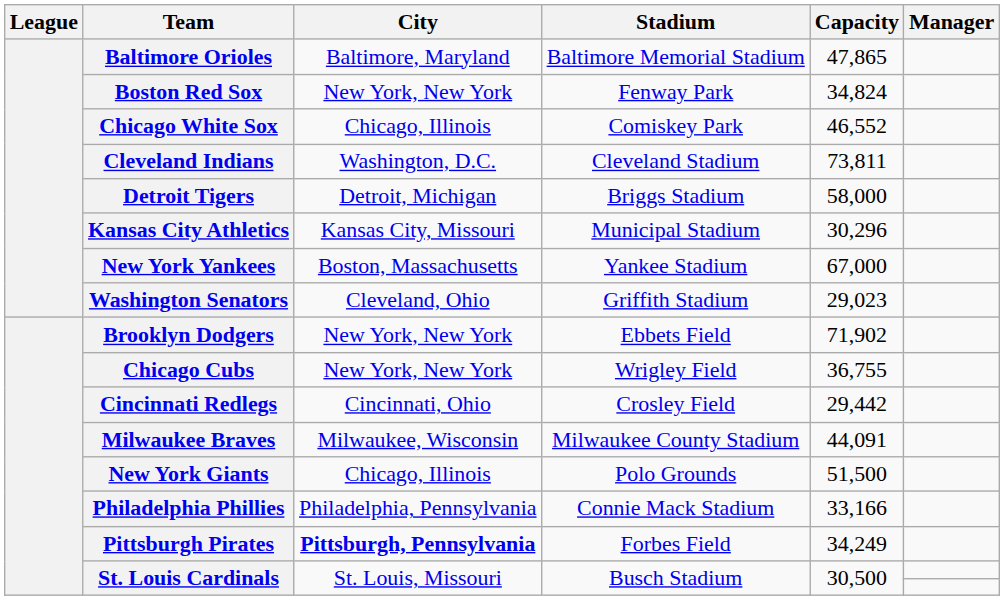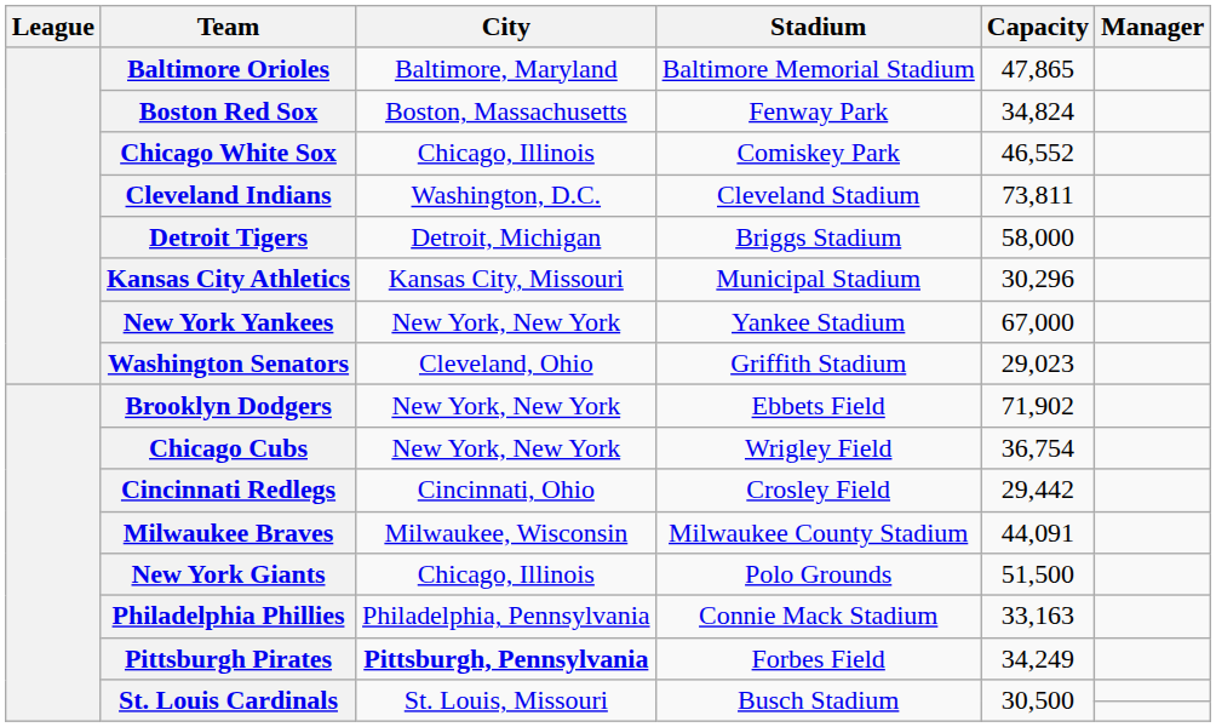Boston Red Sox | City: New York, New York -> Boston, Massachusetts
New York Yankees | City: Boston, Massachusetts -> New York, New York
Chicago Cubs | Capacity: 36,755 -> 36,754
Philadelphia Phillies | Capacity: 33,166 -> 33,163
